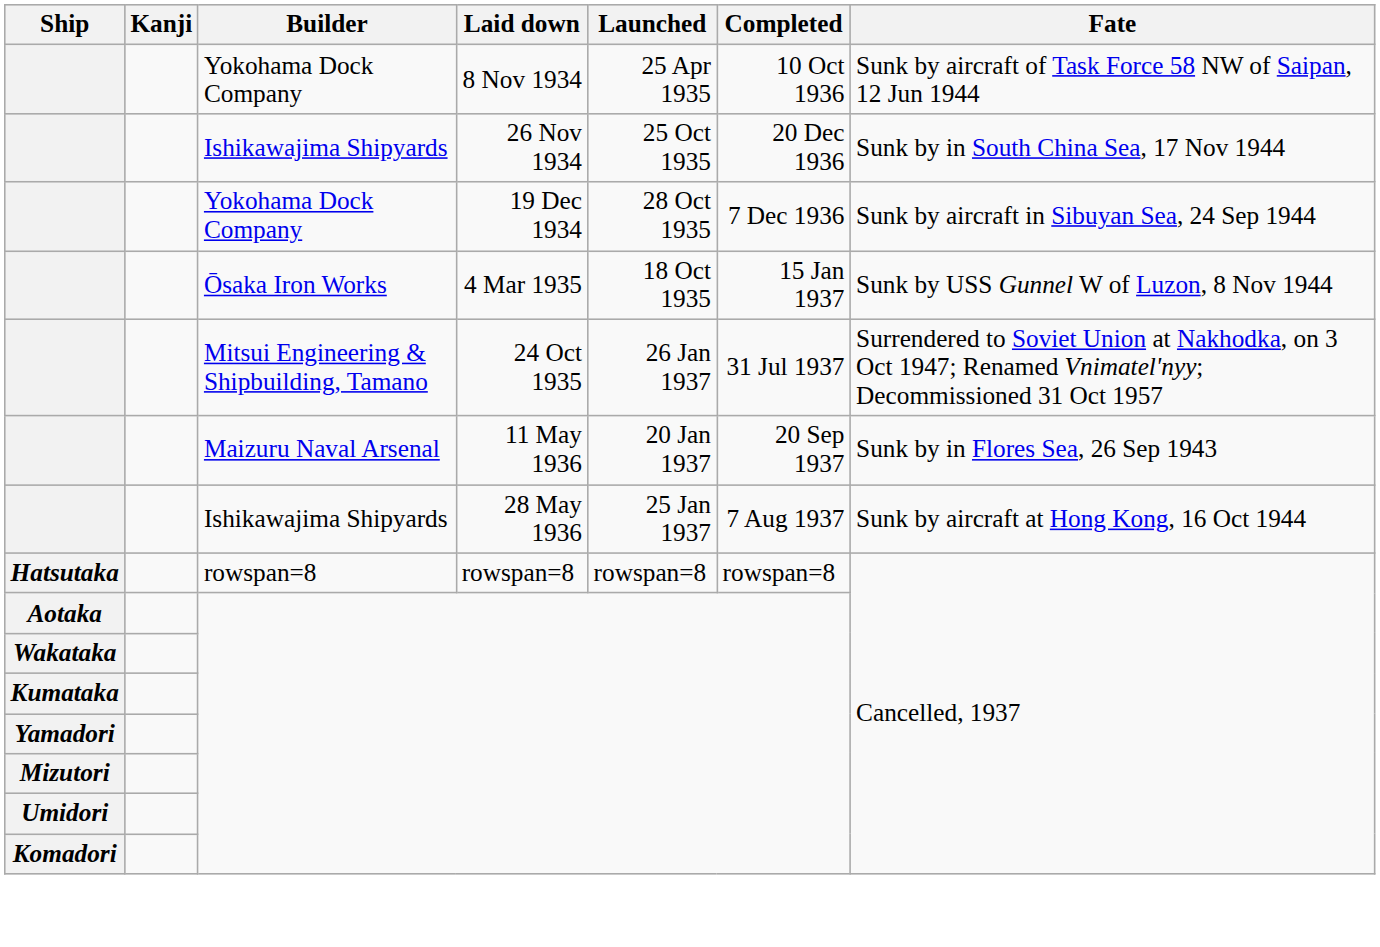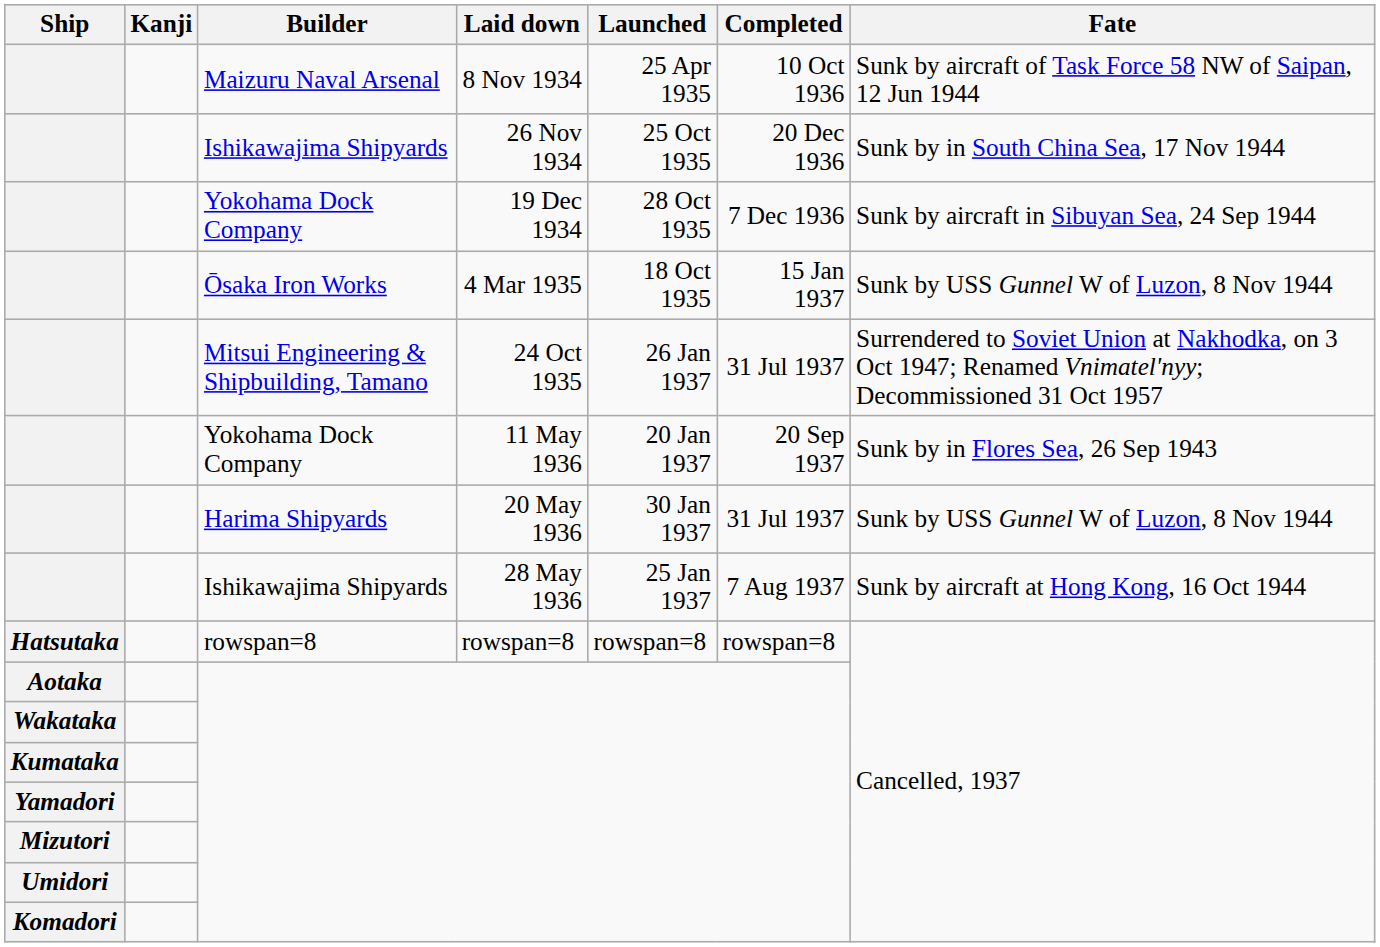8 Nov 1934 | Builder: Yokohama Dock Company -> Maizuru Naval Arsenal
11 May 1936 | Builder: Maizuru Naval Arsenal -> Yokohama Dock Company
+ row: Harima Shipyards | 20 May 1936 | 30 Jan 1937 | 31 Jul 1937 | Sunk by USS Gunnel W of Luzon, 8 Nov 1944
